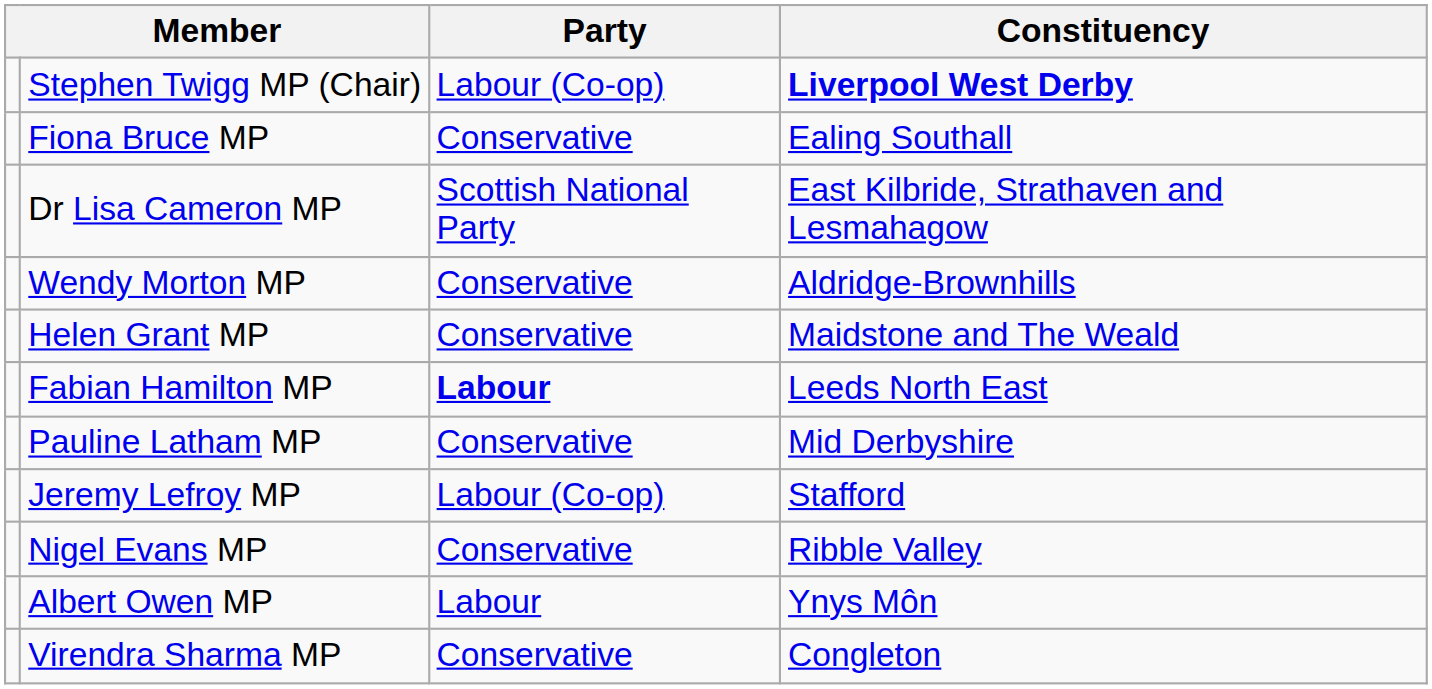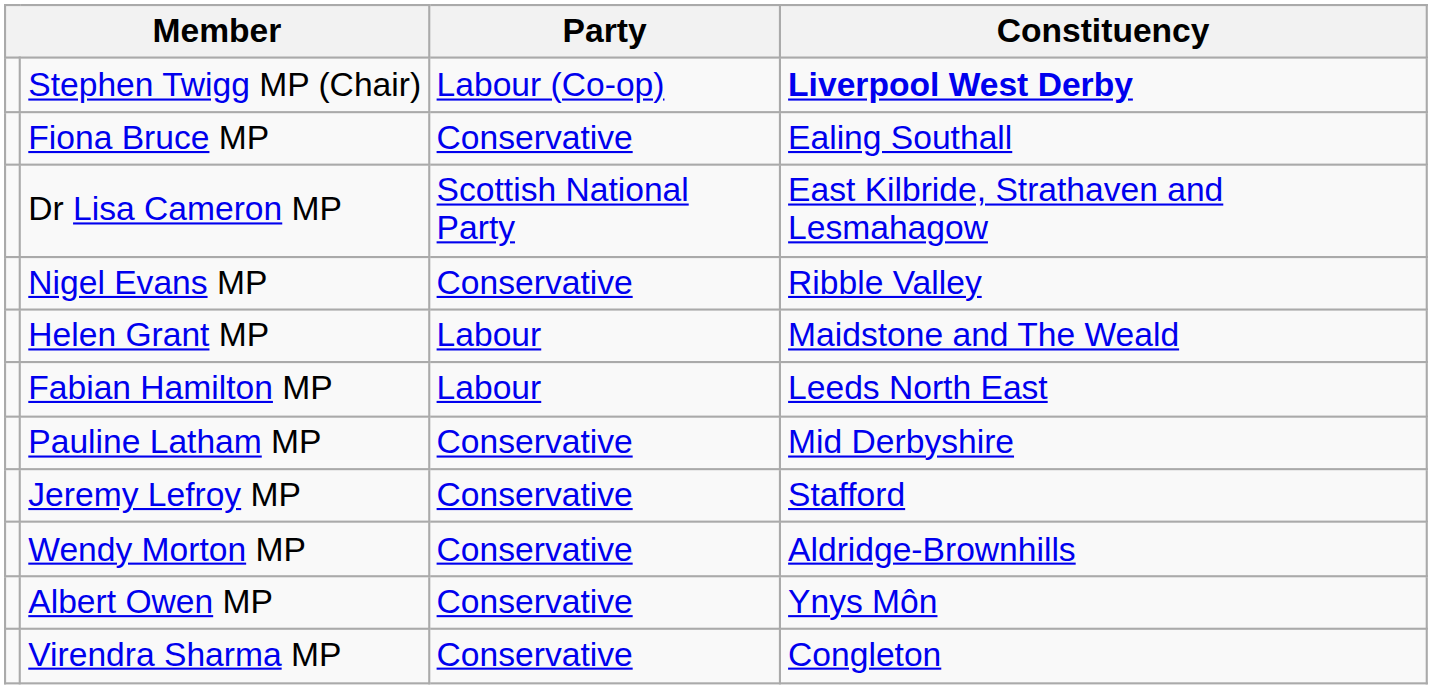rows swapped: Nigel Evans MP <-> Wendy Morton MP
Helen Grant MP | Party: Conservative -> Labour
Fabian Hamilton MP | Party: bold -> normal
Jeremy Lefroy MP | Party: Labour (Co-op) -> Conservative
Albert Owen MP | Party: Labour -> Conservative
